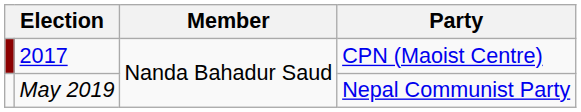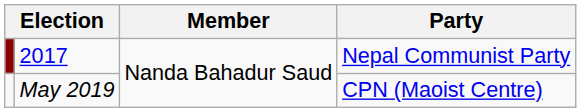2017 | Party: CPN (Maoist Centre) -> Nepal Communist Party
May 2019 | Party: Nepal Communist Party -> CPN (Maoist Centre)
